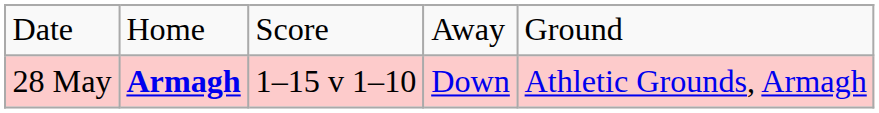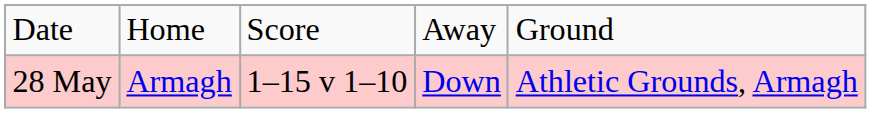28 May | column 2: bold -> normal
